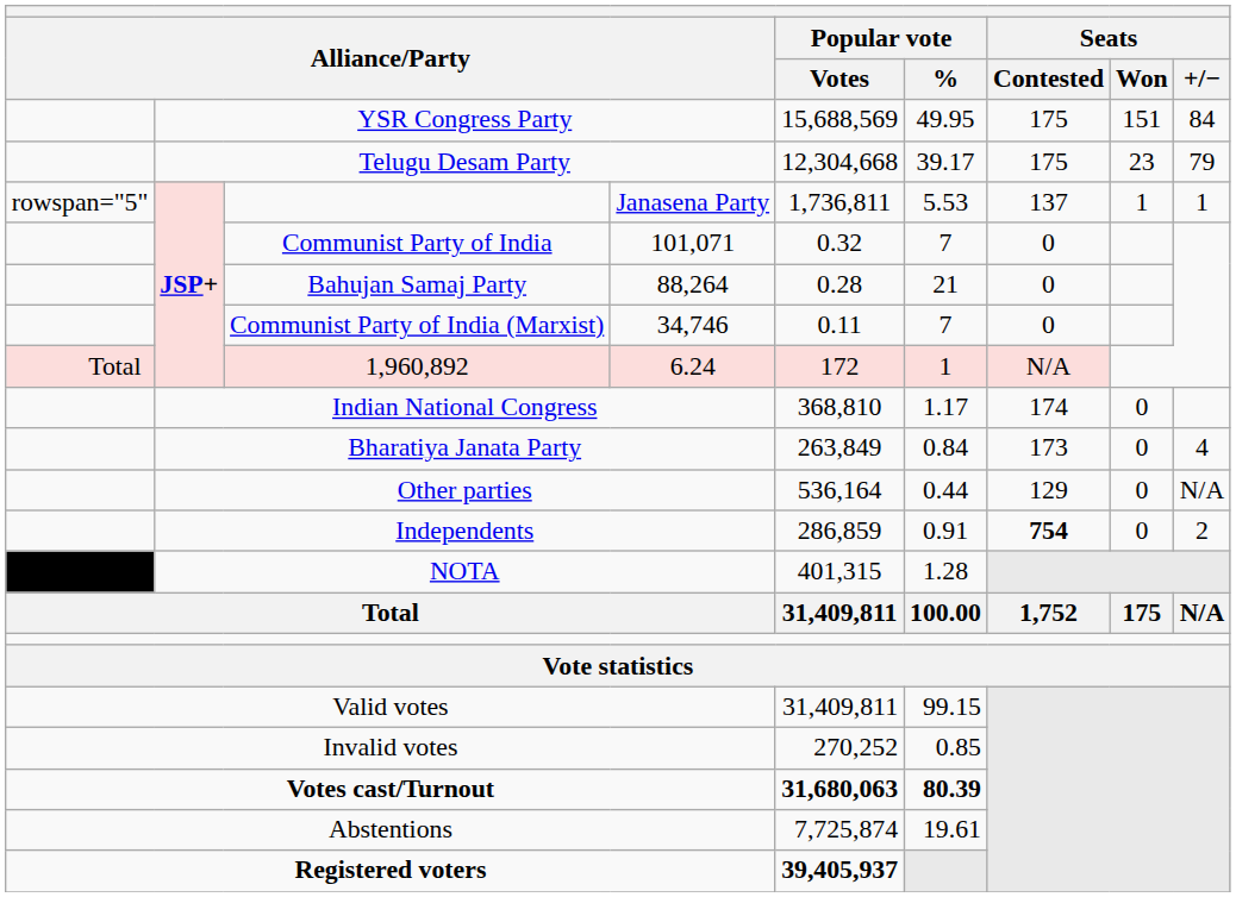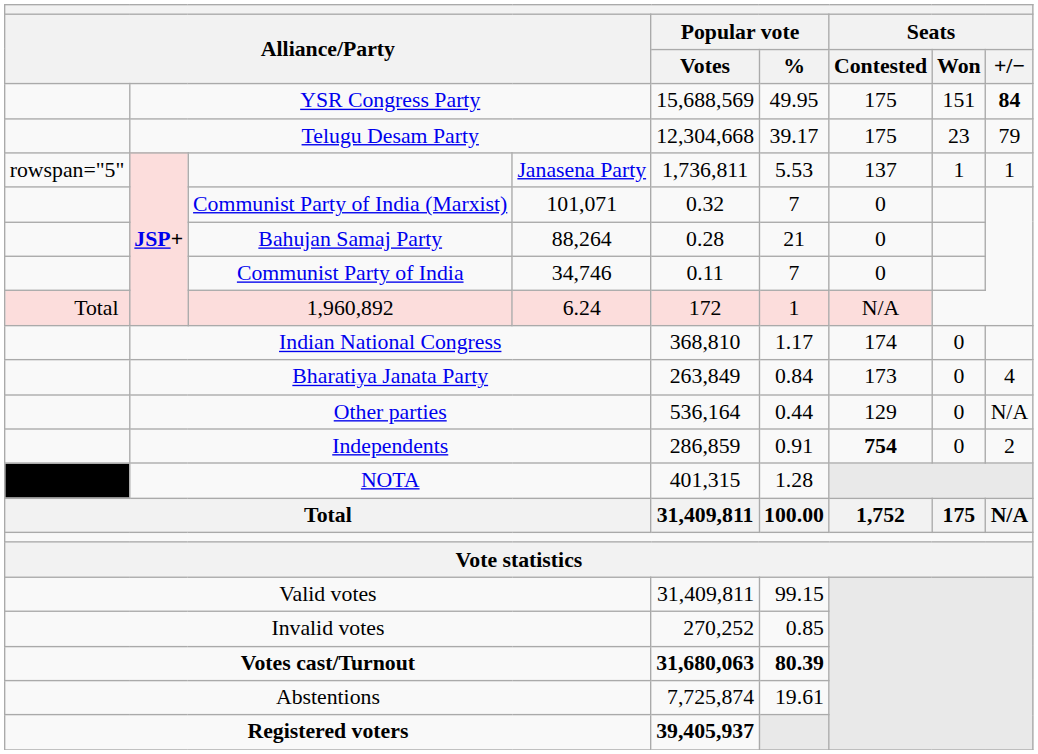YSR Congress Party | Seats / +/−: normal -> bold
101,071 | column 3: Communist Party of India -> Communist Party of India (Marxist)
34,746 | column 3: Communist Party of India (Marxist) -> Communist Party of India
